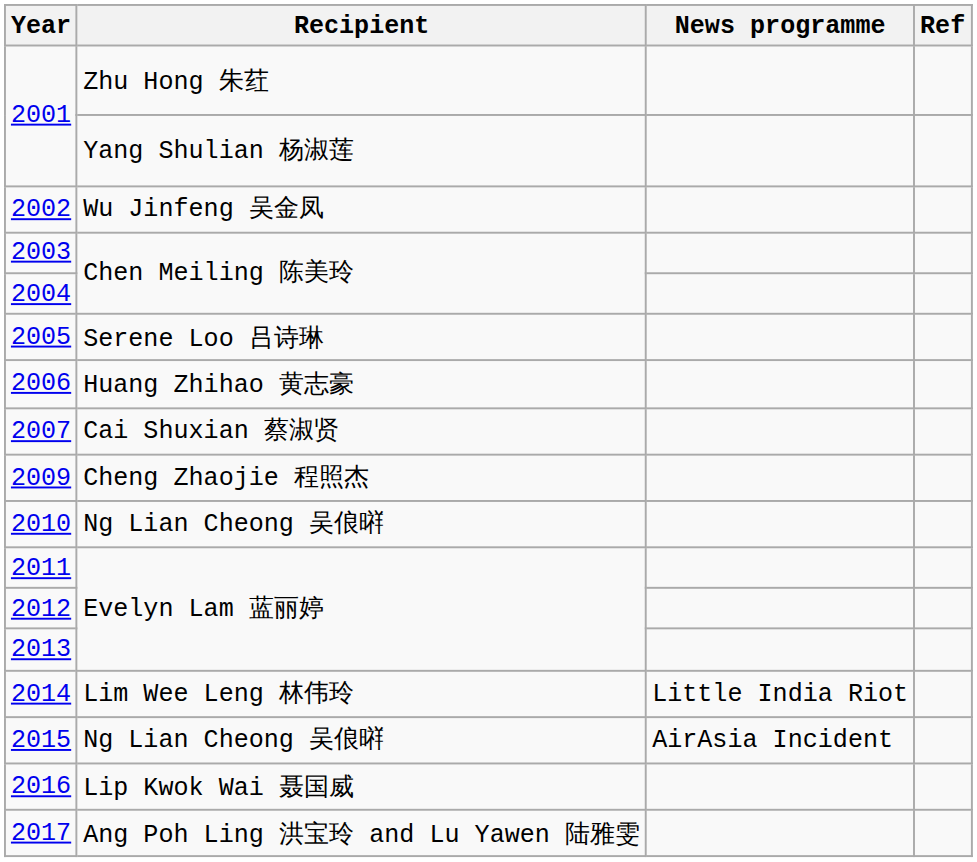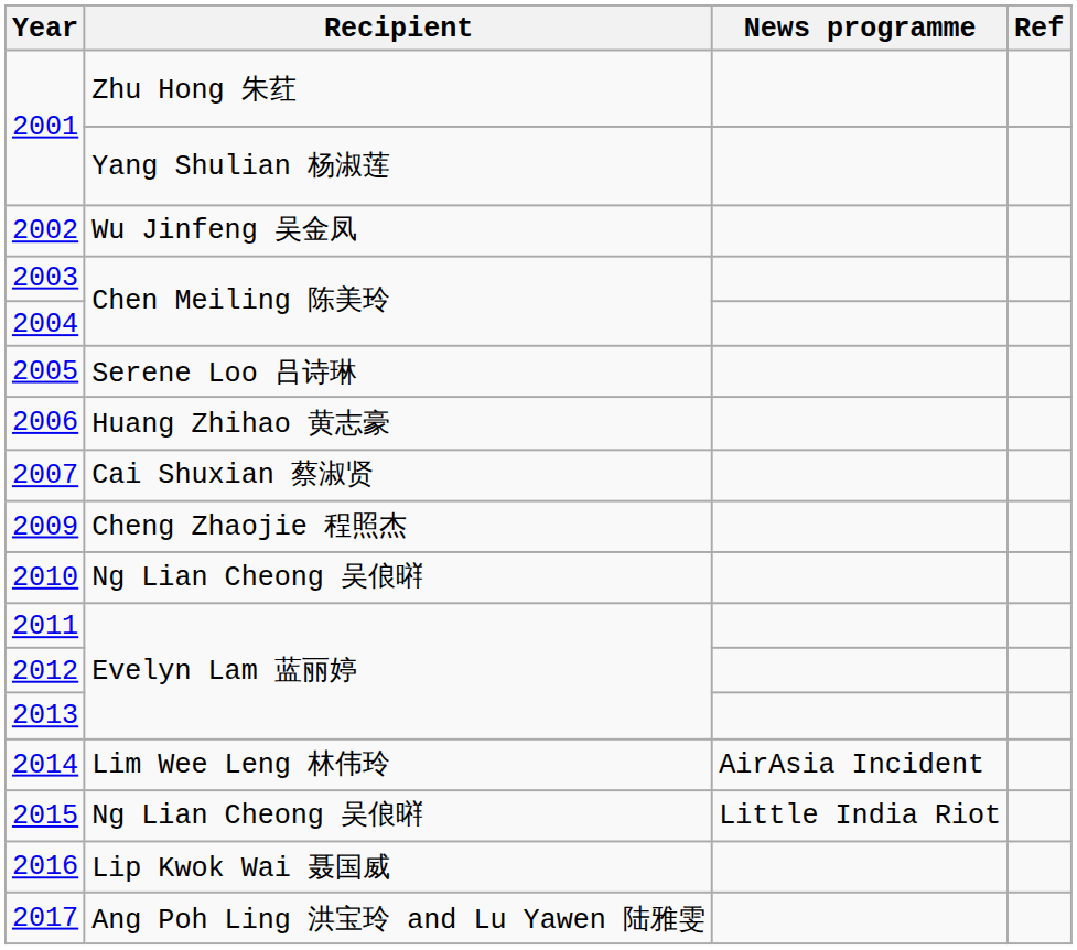2014 | News programme: Little India Riot -> AirAsia Incident
2015 | News programme: AirAsia Incident -> Little India Riot
